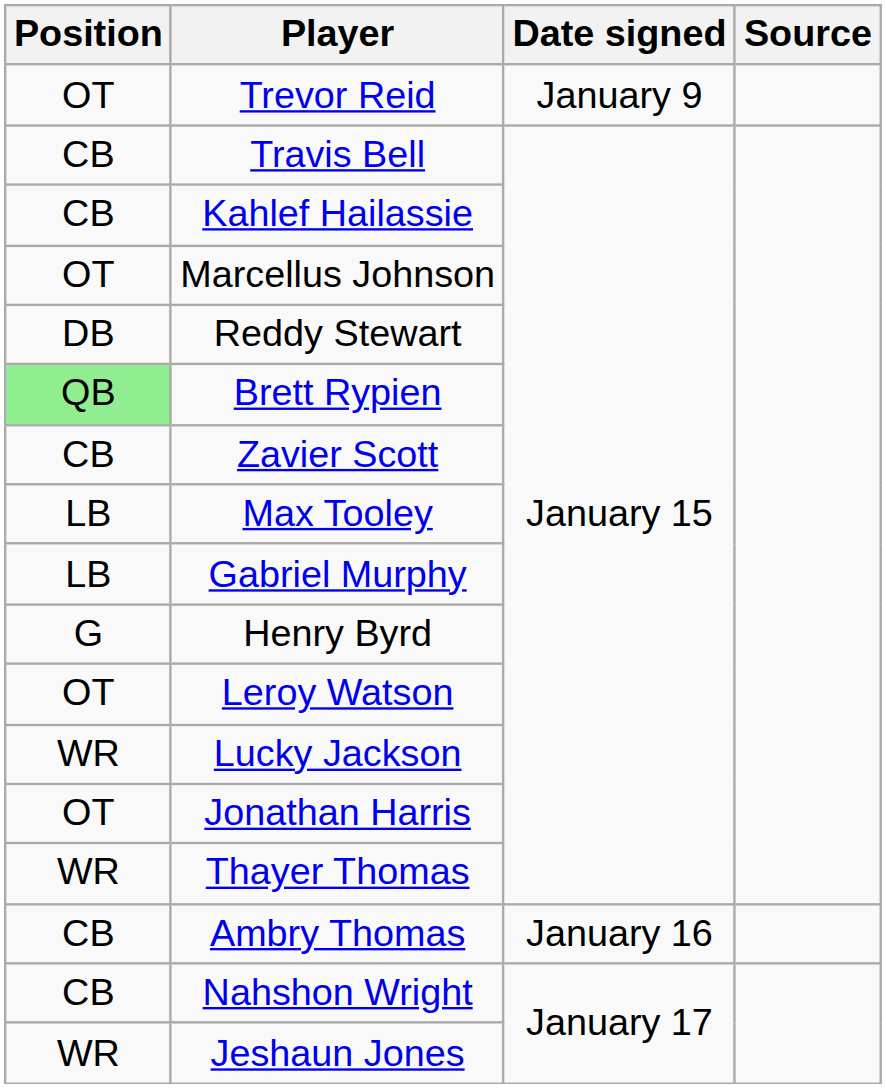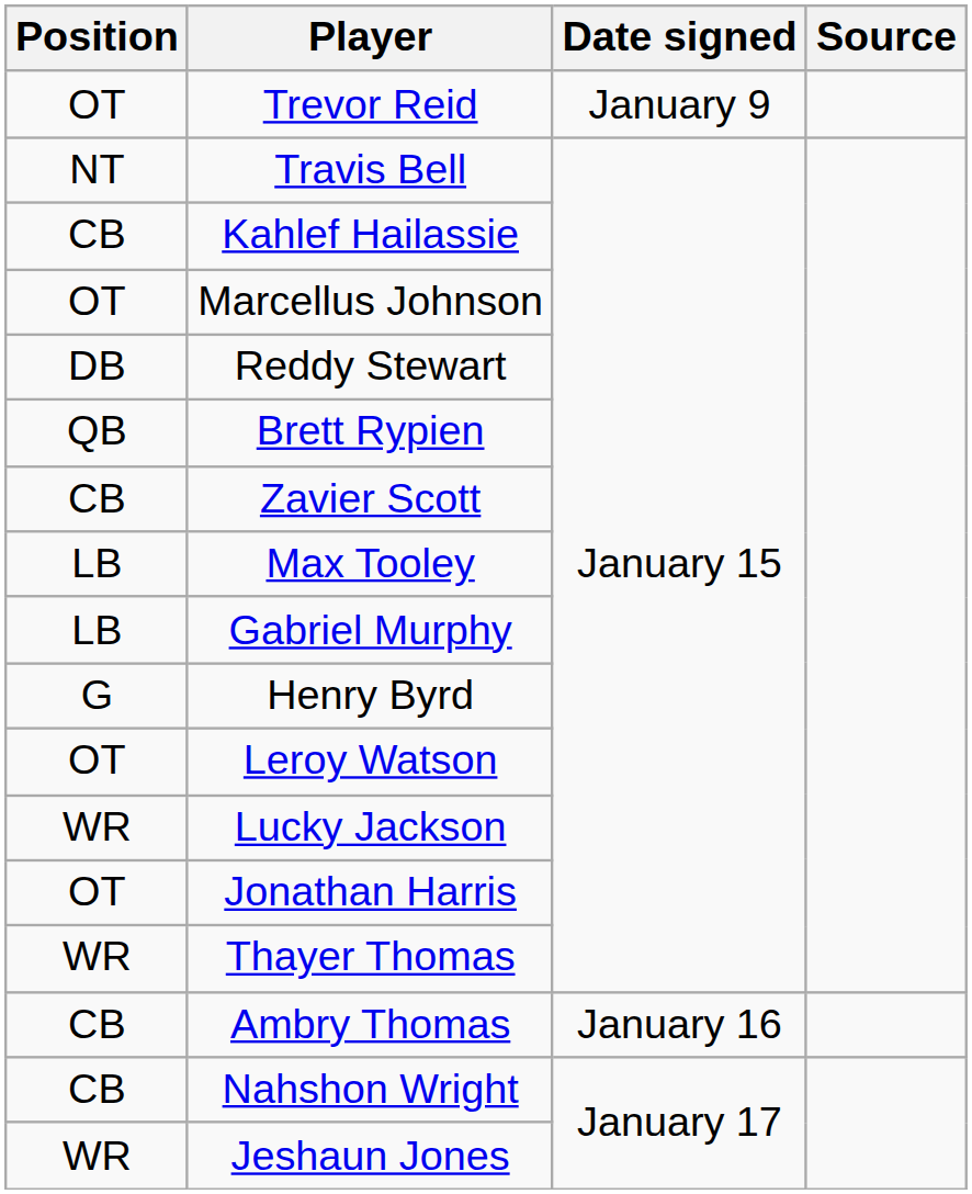Travis Bell | Position: CB -> NT
Brett Rypien | Position: lightgreen background -> no background
